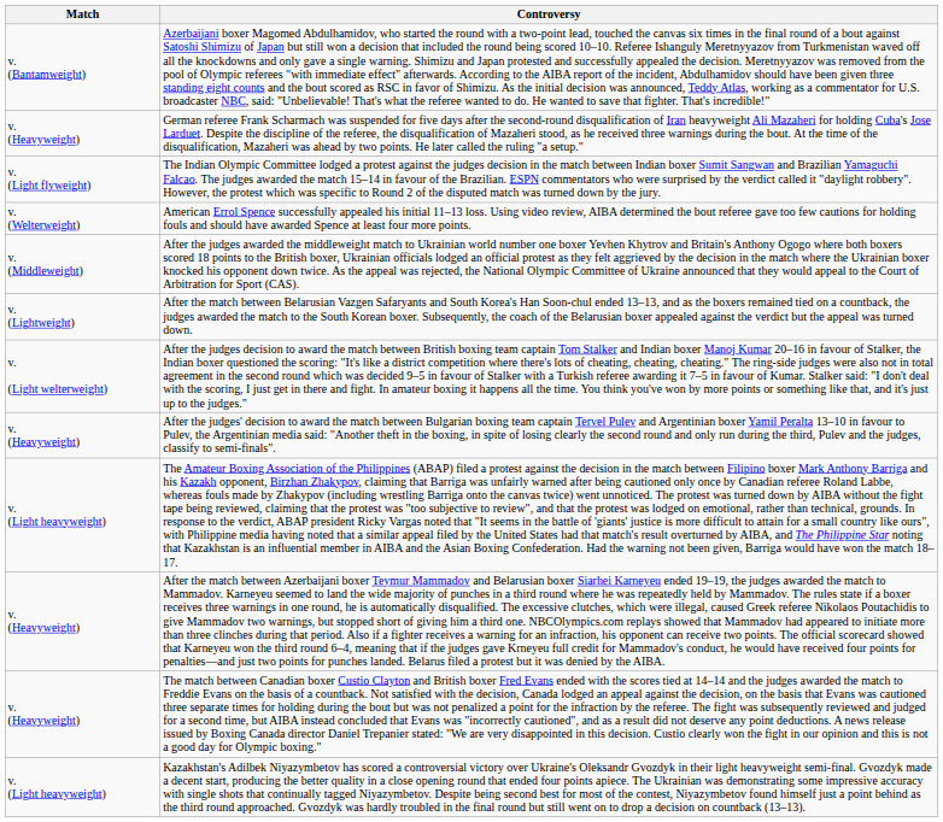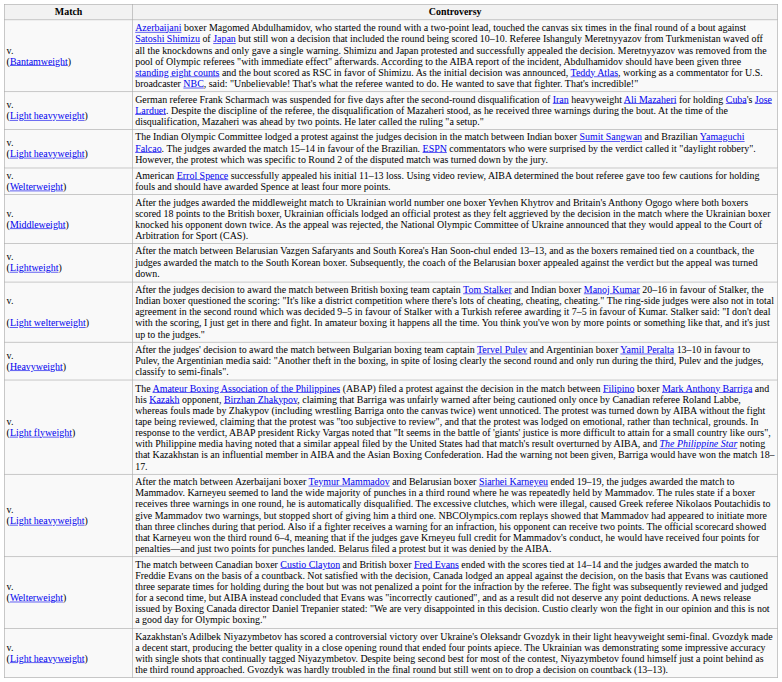row 3 | Match: v. (Heavyweight) -> v. (Light heavyweight)
row 4 | Match: v. (Light flyweight) -> v. (Light heavyweight)
row 10 | Match: v. (Light heavyweight) -> v. (Light flyweight)
row 11 | Match: v. (Heavyweight) -> v. (Light heavyweight)
row 12 | Match: v. (Heavyweight) -> v. (Welterweight)
